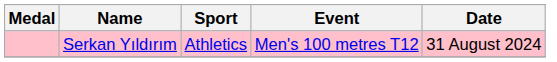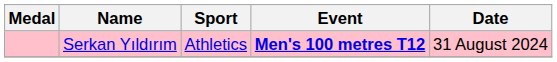Serkan Yıldırım | Event: normal -> bold
